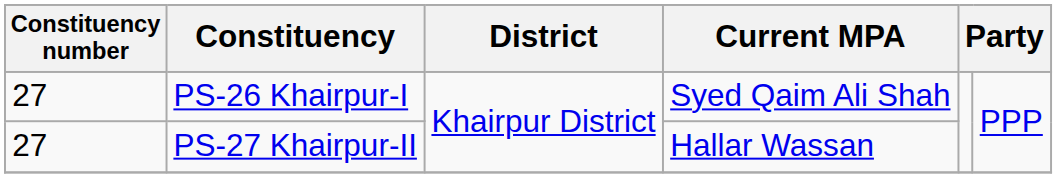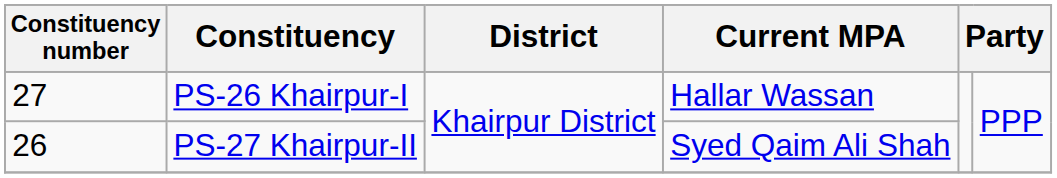PS-26 Khairpur-I | Current MPA: Syed Qaim Ali Shah -> Hallar Wassan
PS-27 Khairpur-II | Constituency number: 27 -> 26
PS-27 Khairpur-II | Current MPA: Hallar Wassan -> Syed Qaim Ali Shah
